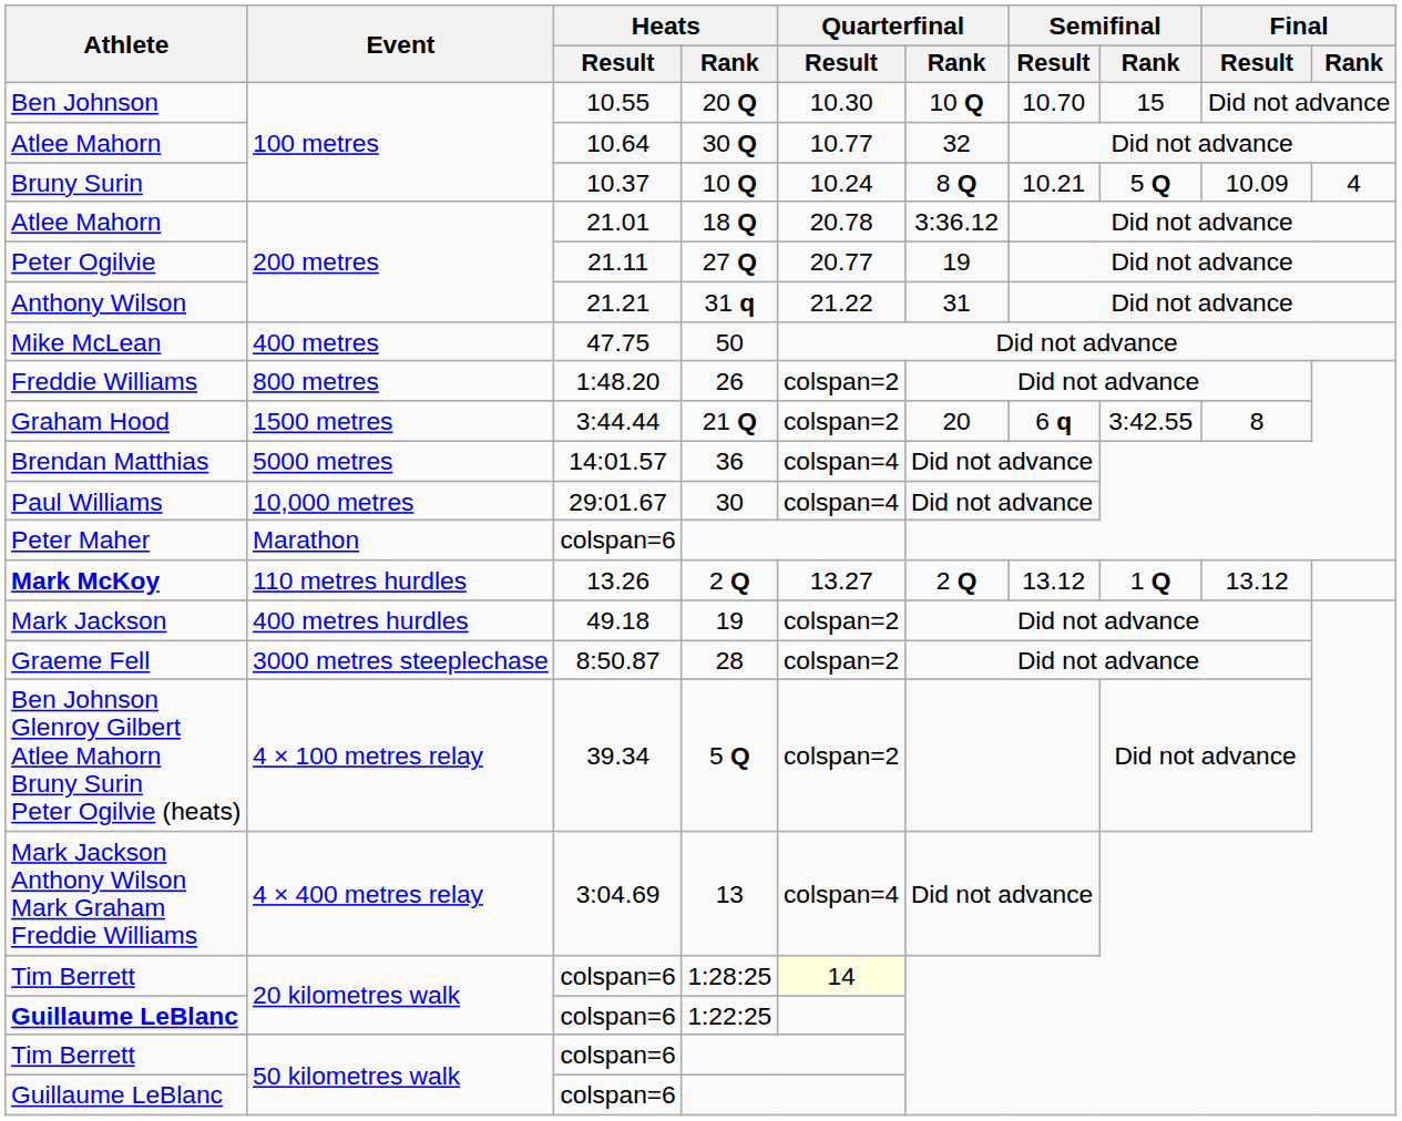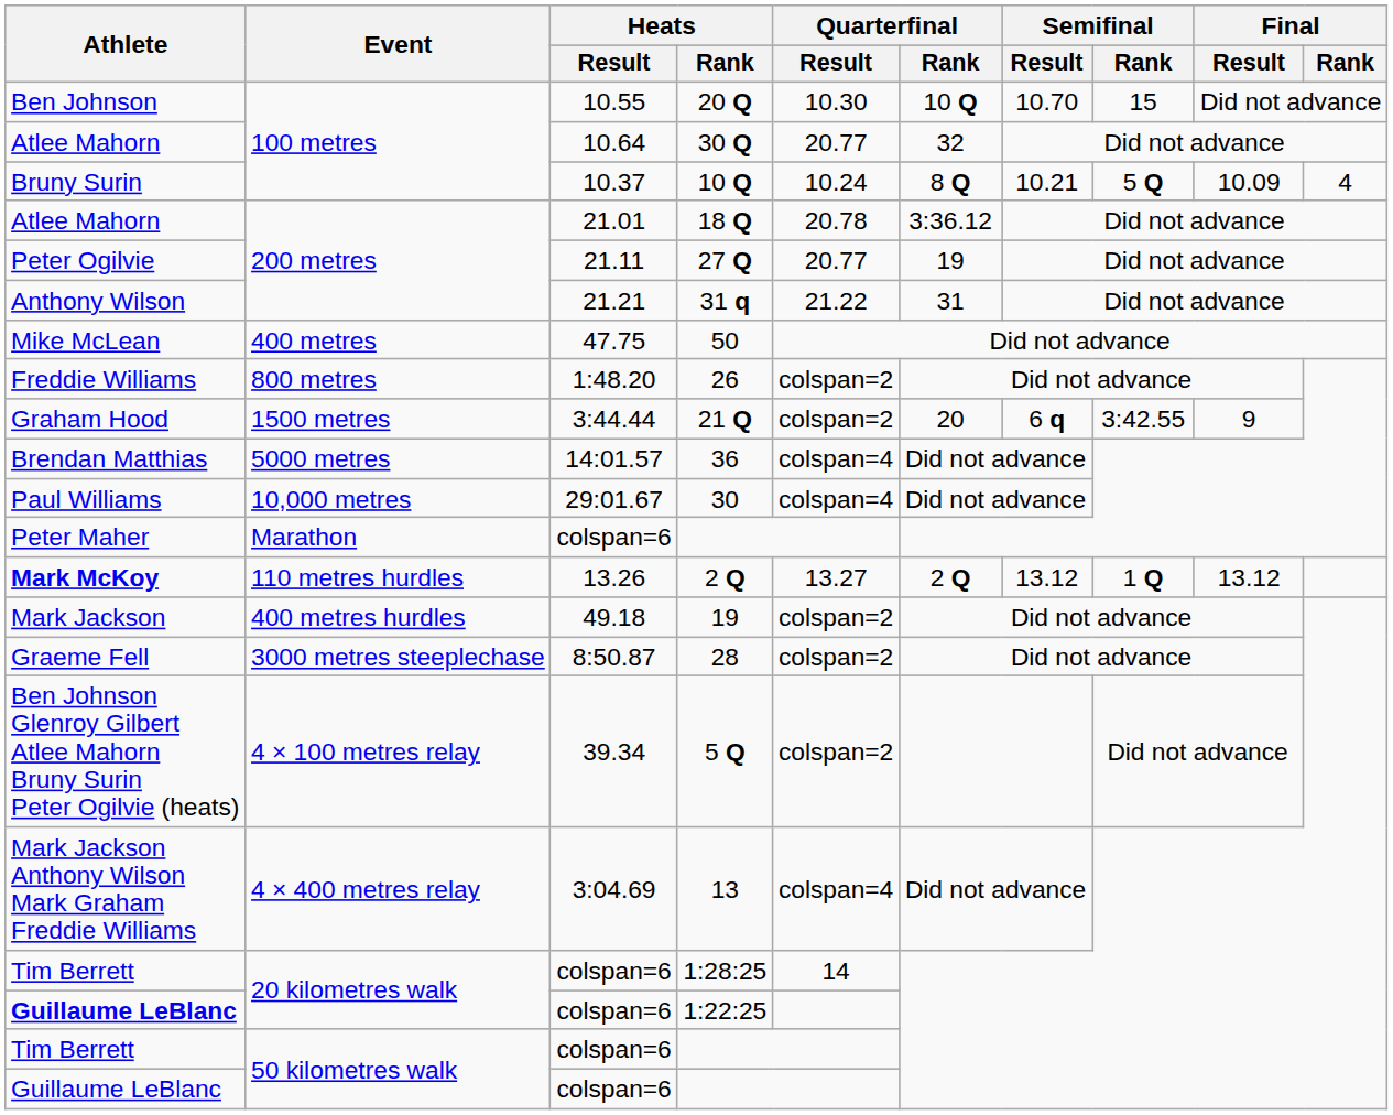30 Q | Quarterfinal / Result: 10.77 -> 20.77
21 Q | Final / Result: 8 -> 9
1:28:25 | Quarterfinal / Result: lightyellow background -> no background
